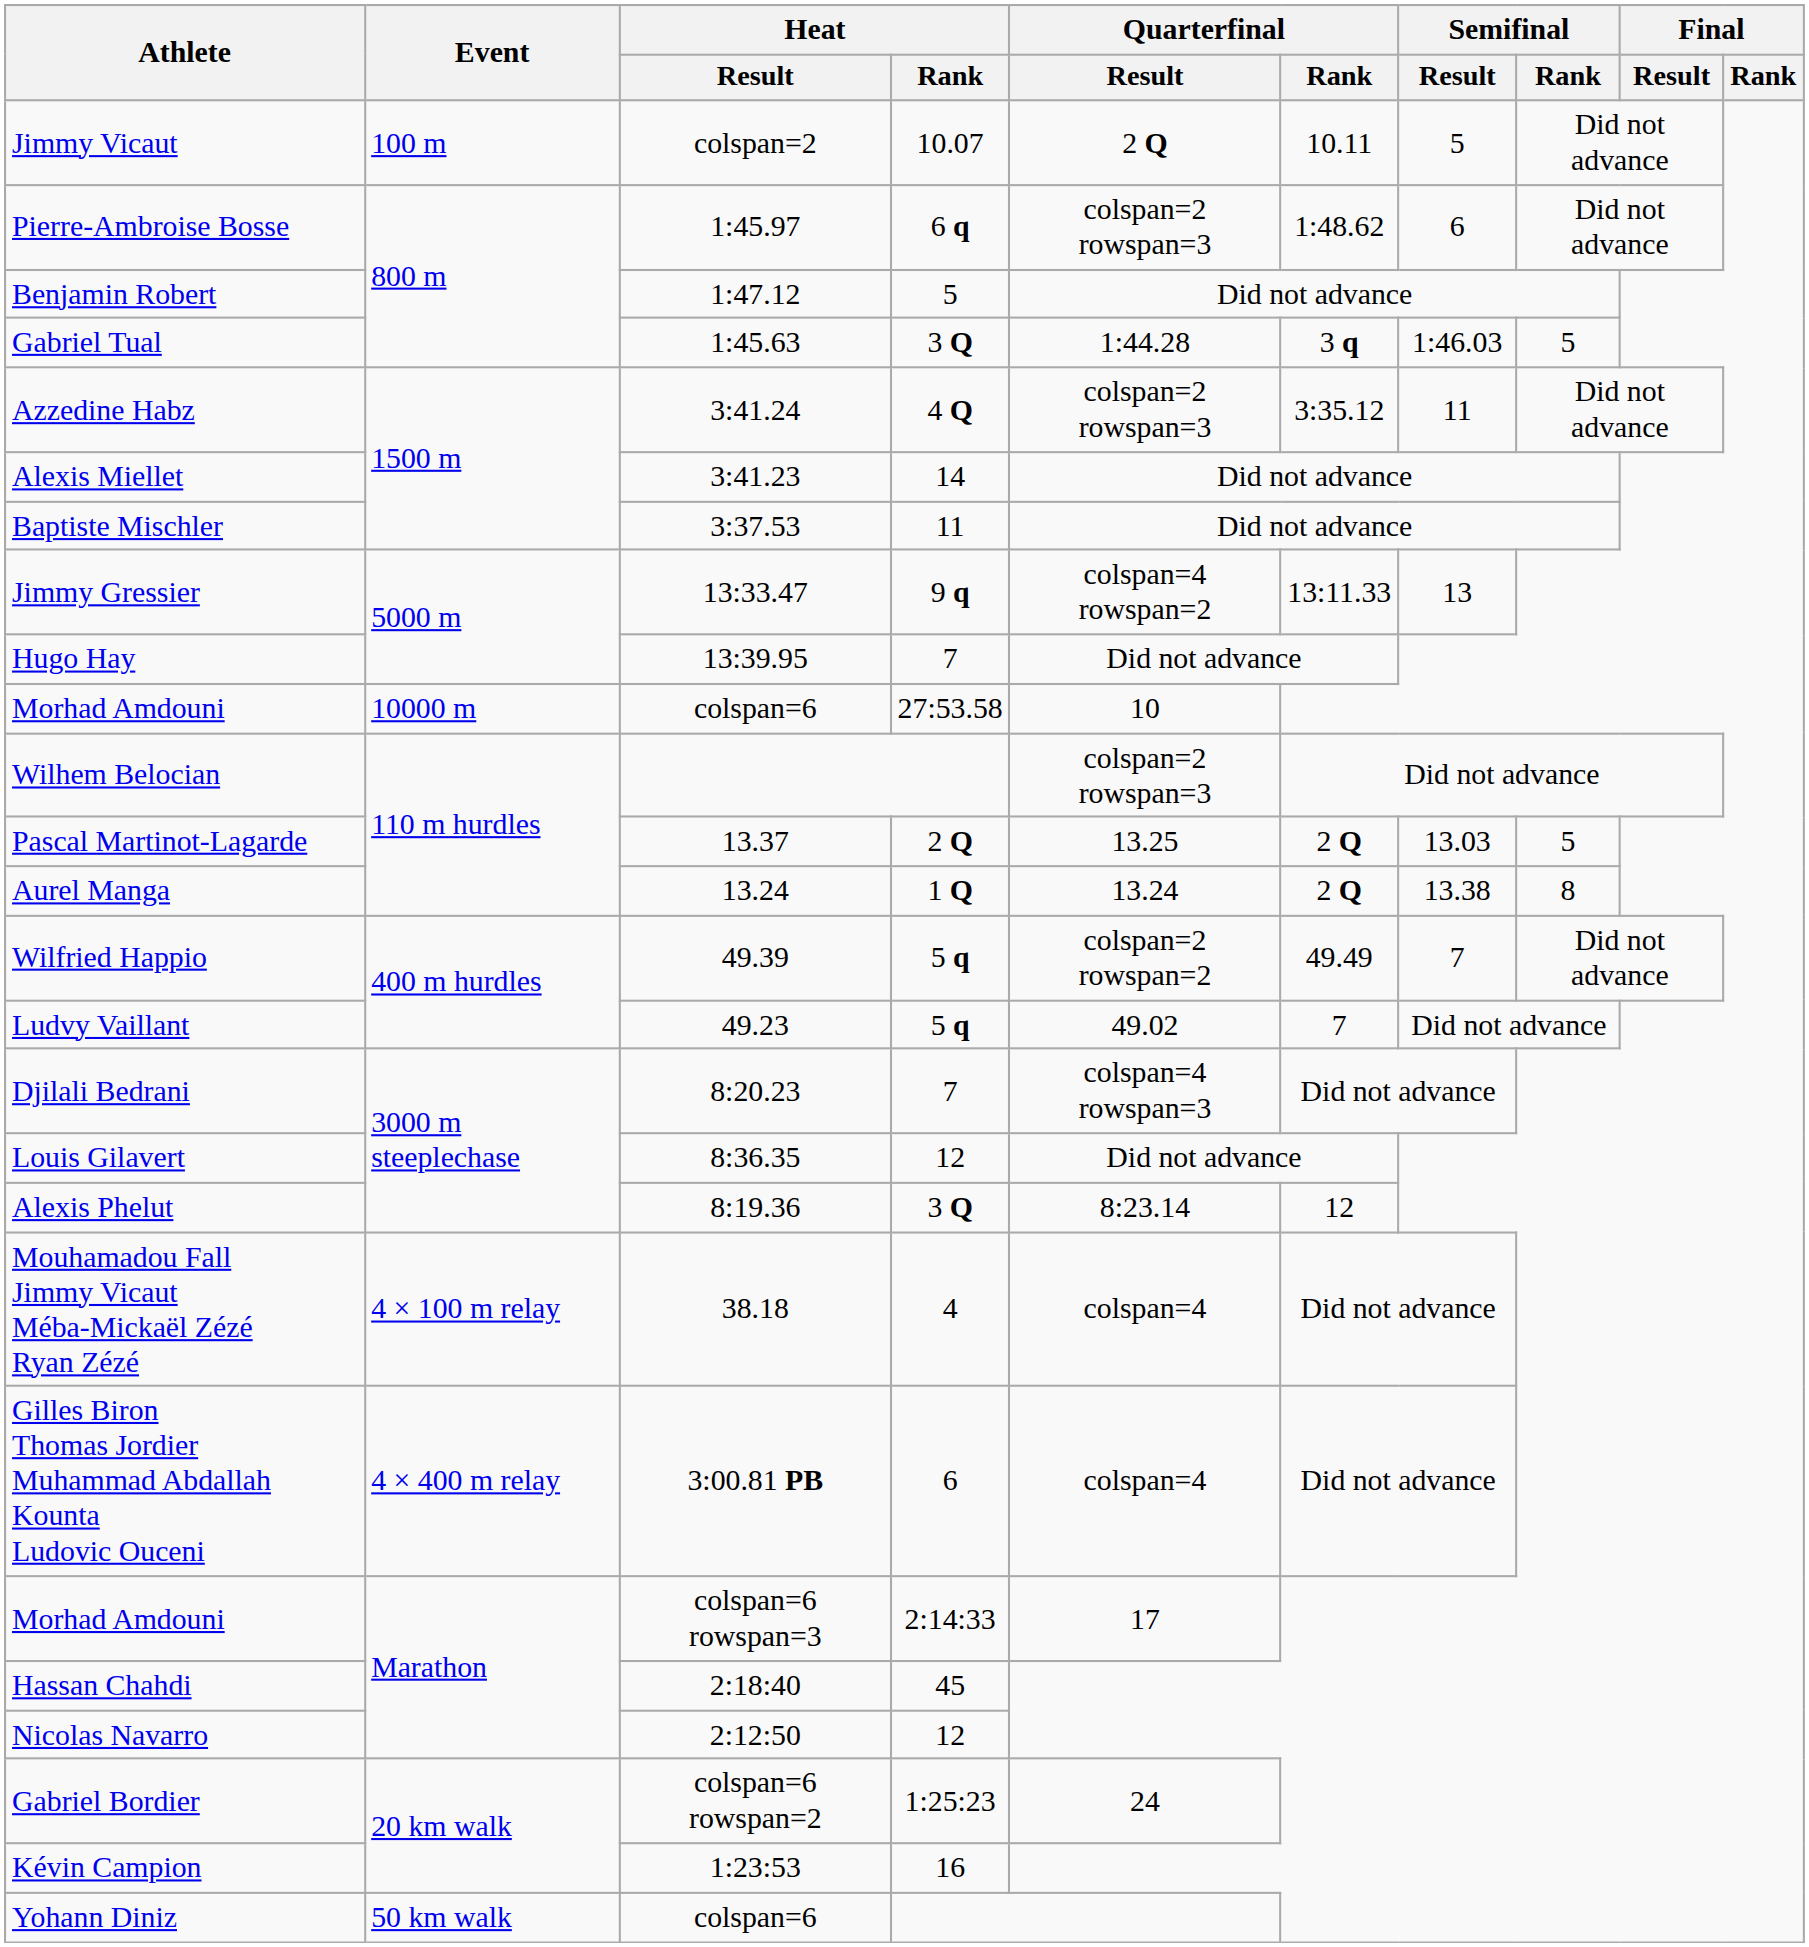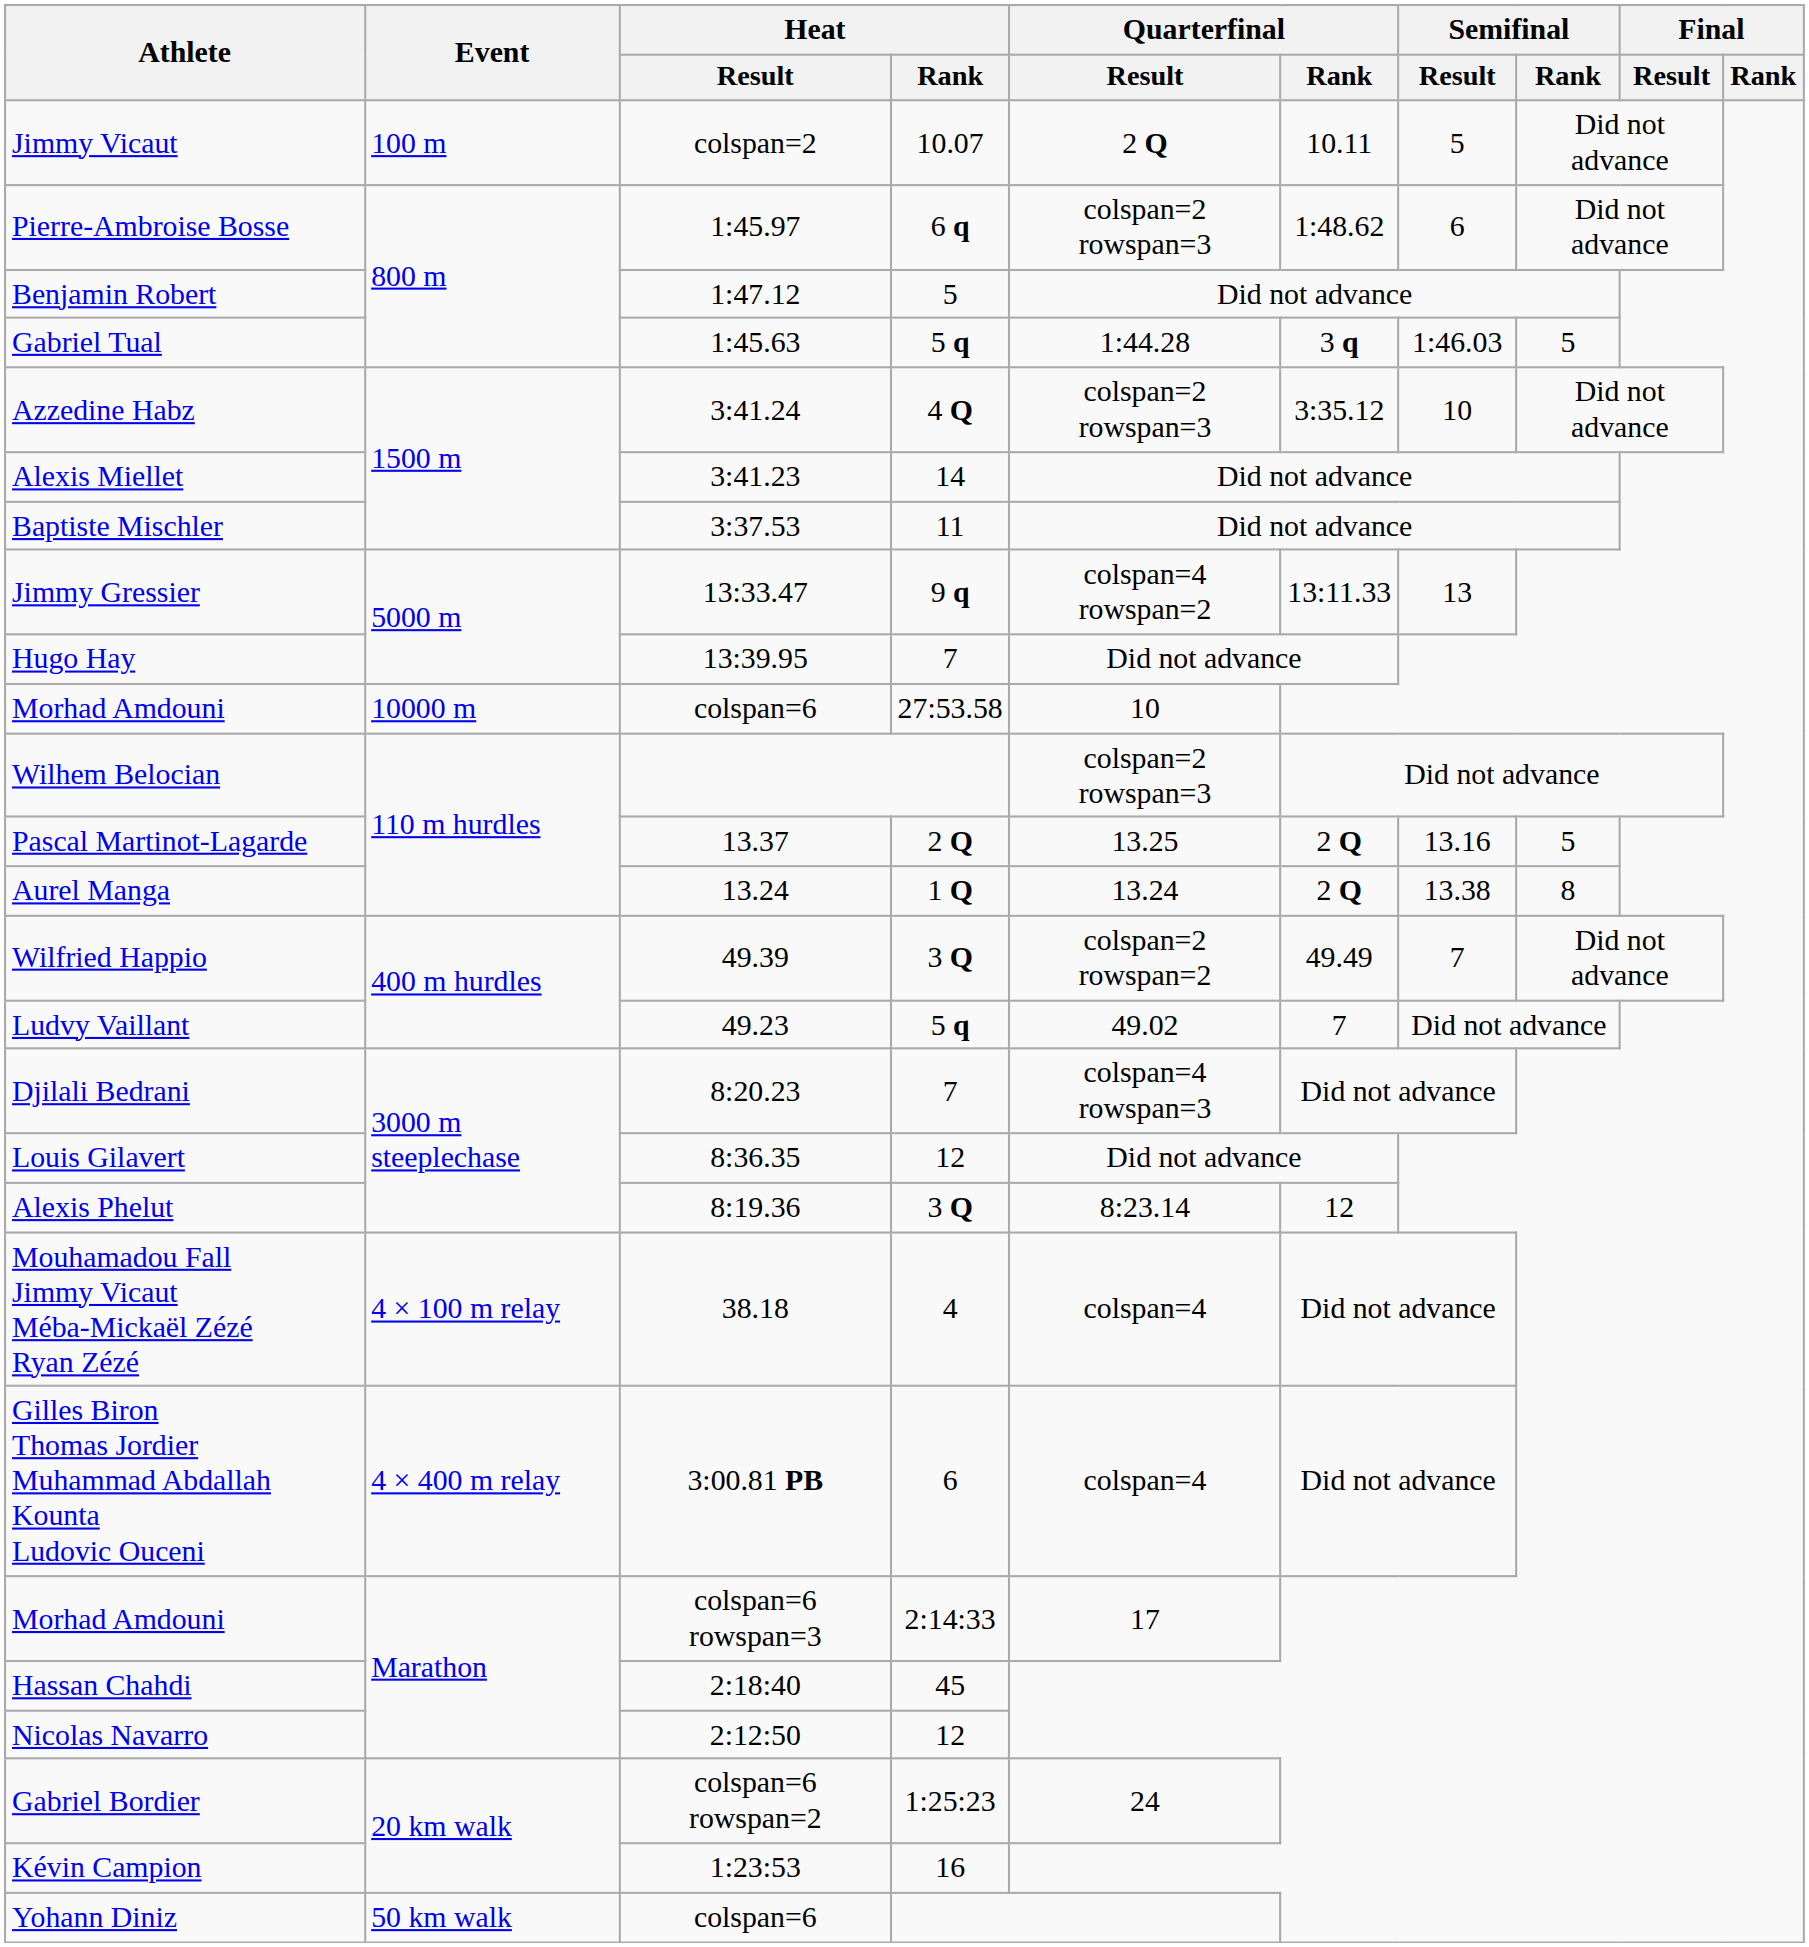Gabriel Tual | Heat / Rank: 3 Q -> 5 q
Azzedine Habz | Semifinal / Result: 11 -> 10
Pascal Martinot-Lagarde | Semifinal / Result: 13.03 -> 13.16
Wilfried Happio | Heat / Rank: 5 q -> 3 Q
